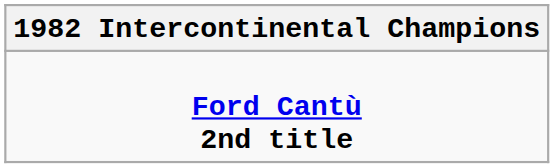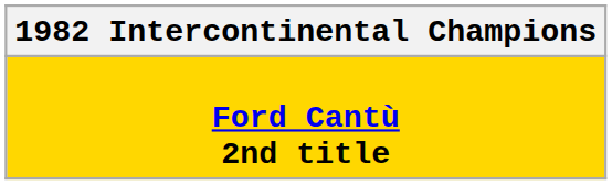row 2 | column 1: no background -> gold background
